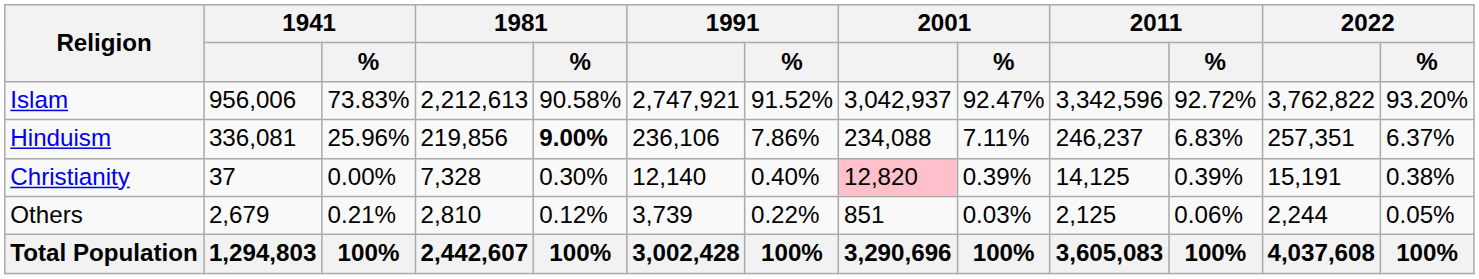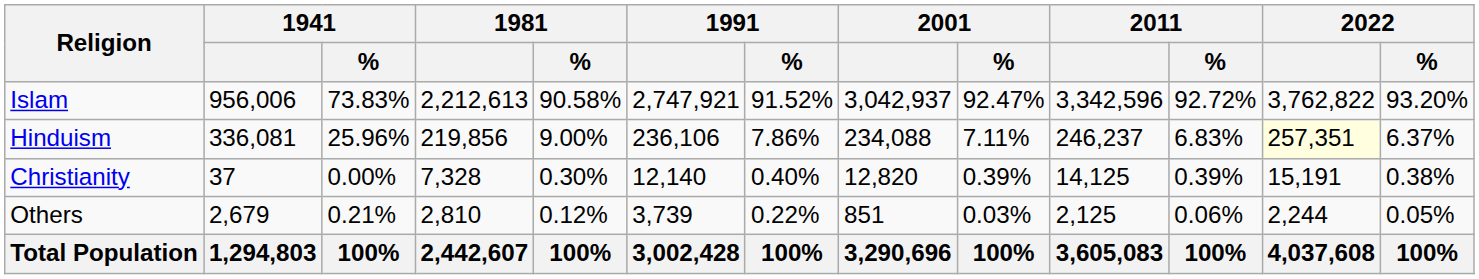Hinduism | 1981 / %: bold -> normal
Hinduism | 2022: no background -> lightyellow background
Christianity | 2001: pink background -> no background
